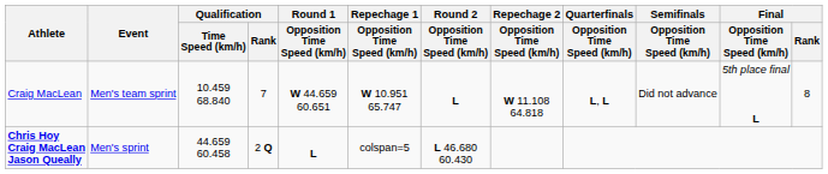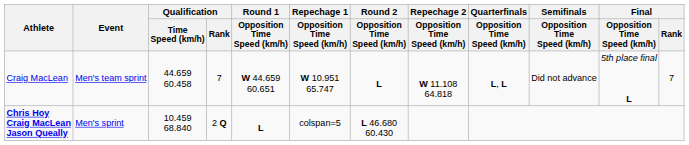Craig MacLean | Qualification / Time Speed (km/h): 10.459 68.840 -> 44.659 60.458
Craig MacLean | Final / Rank: 8 -> 7
Chris Hoy Craig MacLean Jason Queally | Qualification / Time Speed (km/h): 44.659 60.458 -> 10.459 68.840
